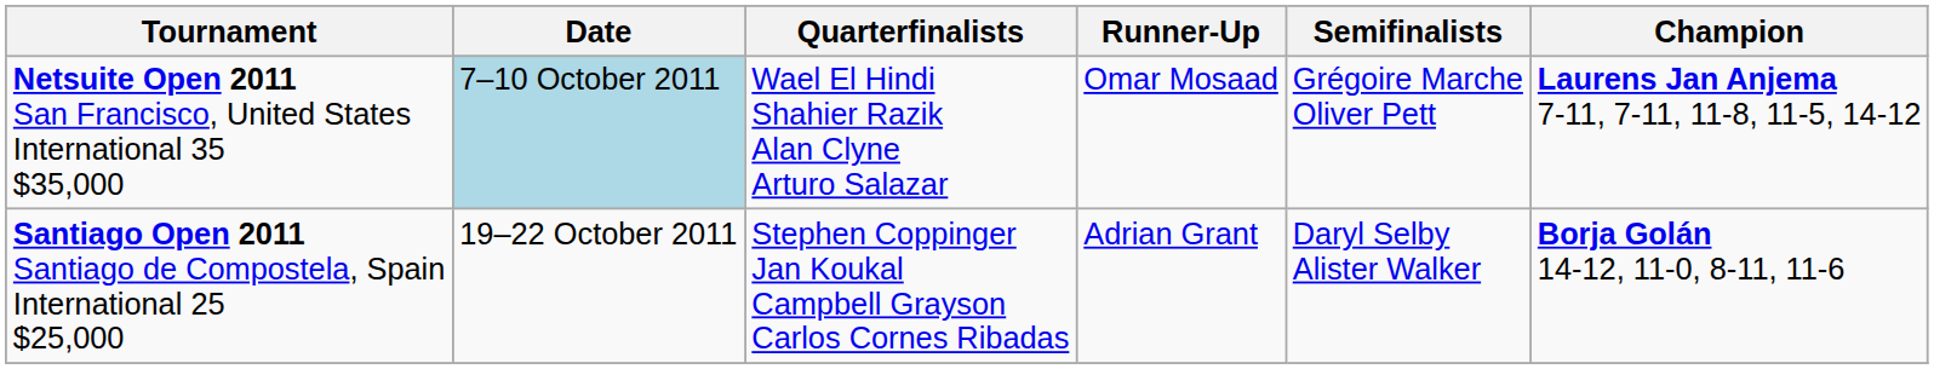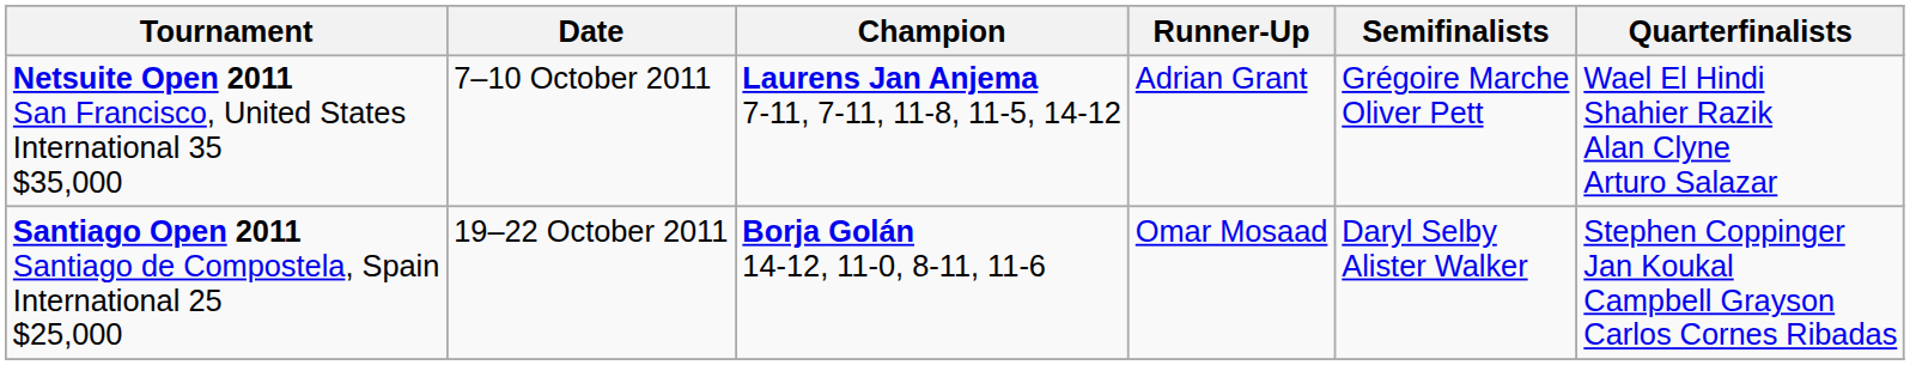columns swapped: Champion <-> Quarterfinalists
row 2 | Date: lightblue background -> no background
row 2 | Runner-Up: Omar Mosaad -> Adrian Grant
row 3 | Runner-Up: Adrian Grant -> Omar Mosaad
